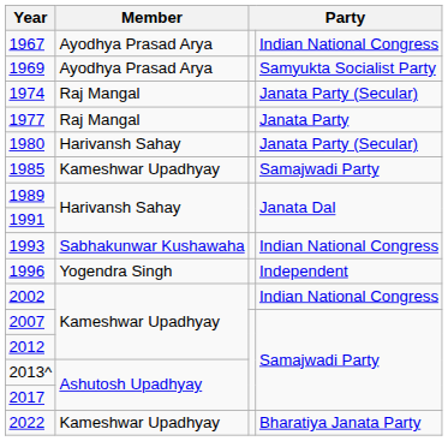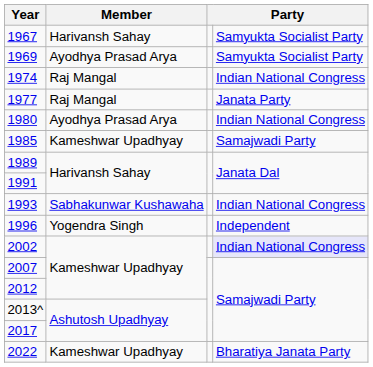1967 | Member: Ayodhya Prasad Arya -> Harivansh Sahay
1967 | column 4: Indian National Congress -> Samyukta Socialist Party
1974 | column 4: Janata Party (Secular) -> Indian National Congress
1980 | Member: Harivansh Sahay -> Ayodhya Prasad Arya
1980 | column 4: Janata Party (Secular) -> Indian National Congress
2002 | column 4: no background -> lavender background
